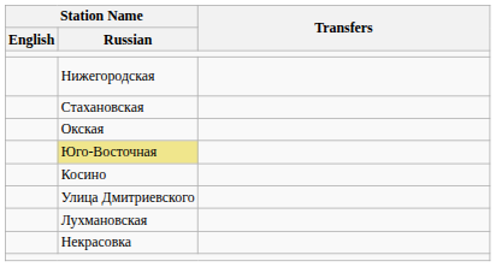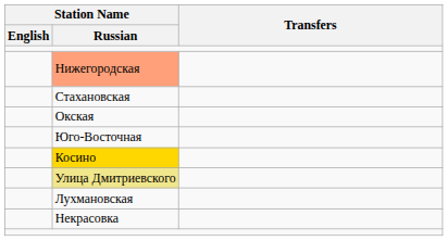Нижегородская | Station Name / Russian: no background -> lightsalmon background
Юго-Восточная | Station Name / Russian: khaki background -> no background
Косино | Station Name / Russian: no background -> gold background
Улица Дмитриевского | Station Name / Russian: no background -> khaki background
